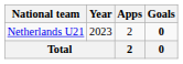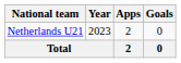Netherlands U21 | Goals: bold -> normal
